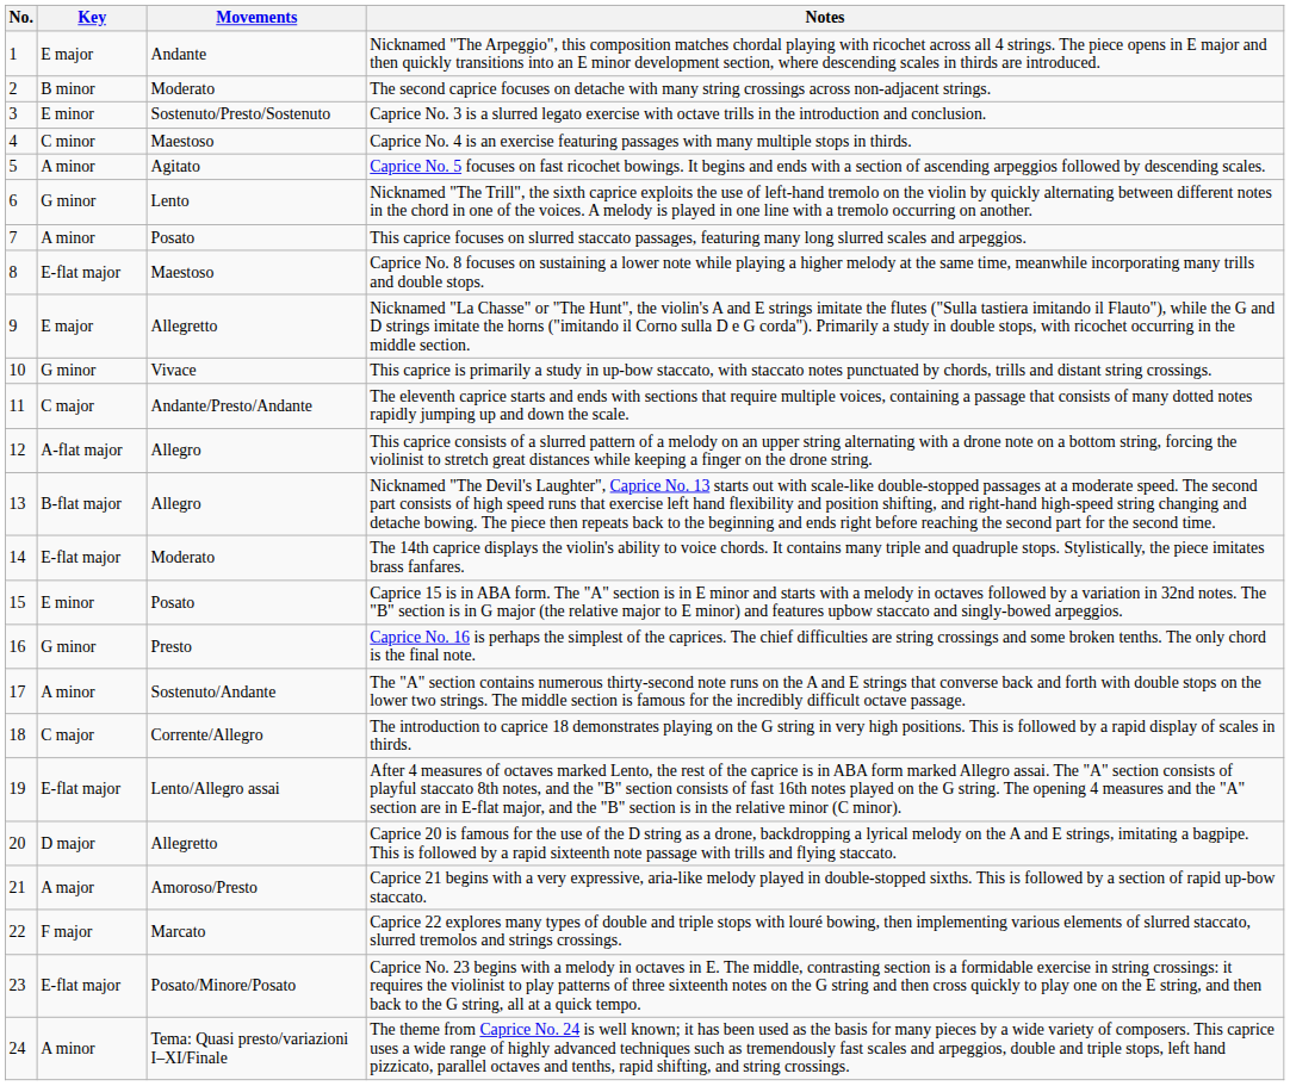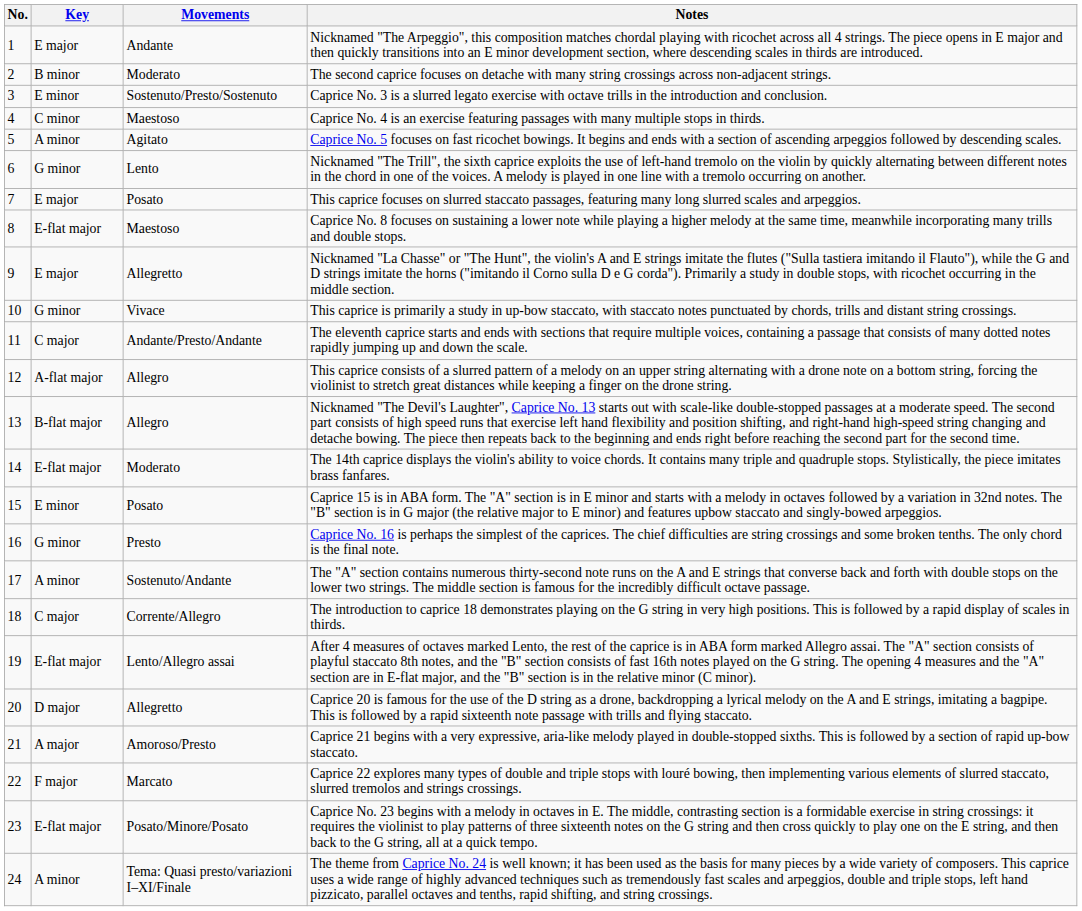row 8 | Key: A minor -> E major
